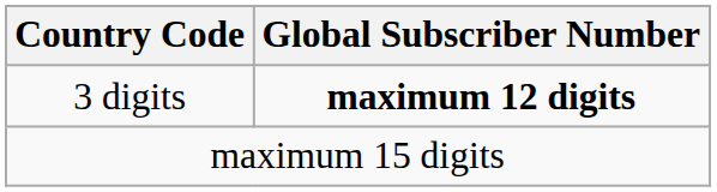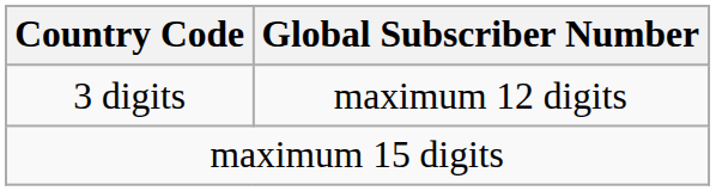3 digits | Global Subscriber Number: bold -> normal
